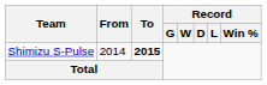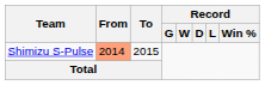Shimizu S-Pulse | From: no background -> lightsalmon background
Shimizu S-Pulse | To: bold -> normal
